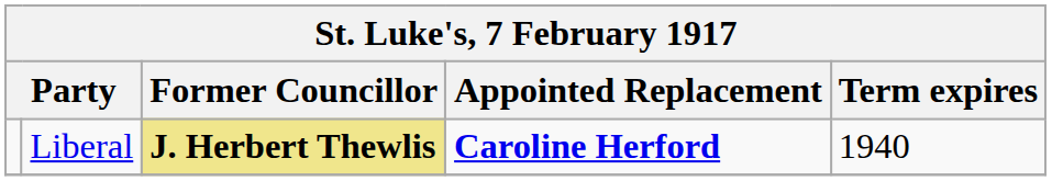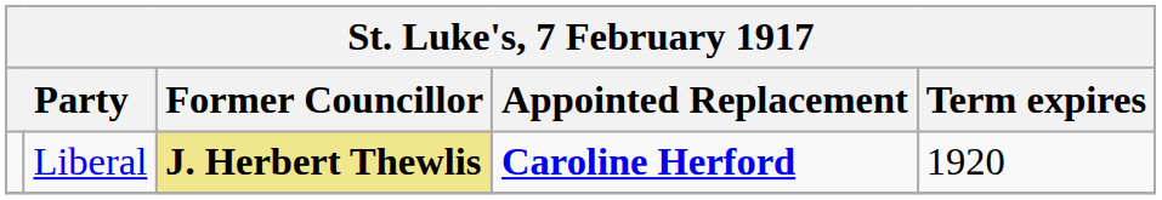Liberal | Term expires: 1940 -> 1920
